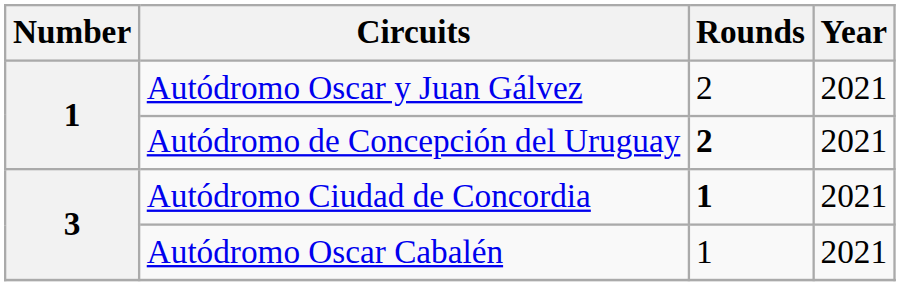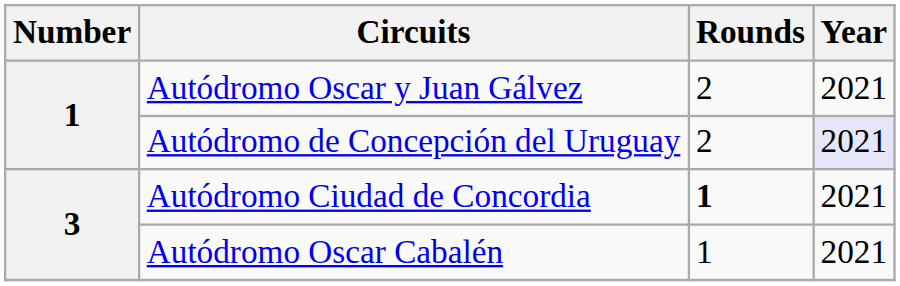Autódromo de Concepción del Uruguay | Rounds: bold -> normal
Autódromo de Concepción del Uruguay | Year: no background -> lavender background
